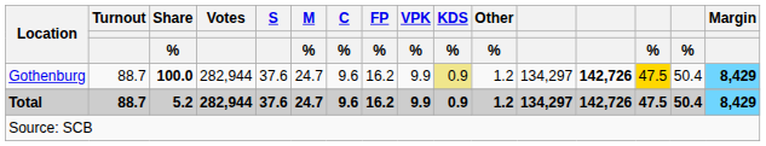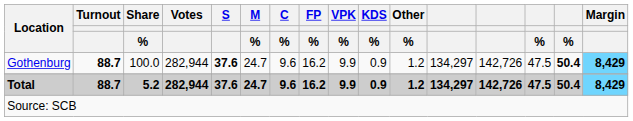Gothenburg | Turnout: normal -> bold
Gothenburg | Share / %: bold -> normal
Gothenburg | S: normal -> bold
Gothenburg | KDS / %: khaki background -> no background
Gothenburg | column 13: bold -> normal
Gothenburg | column 14: gold background -> no background
Gothenburg | column 15: normal -> bold
